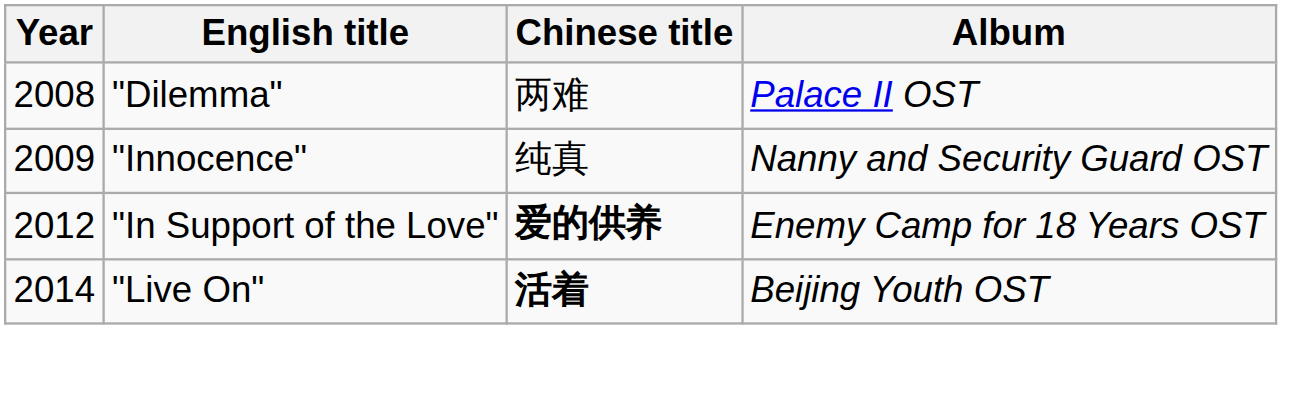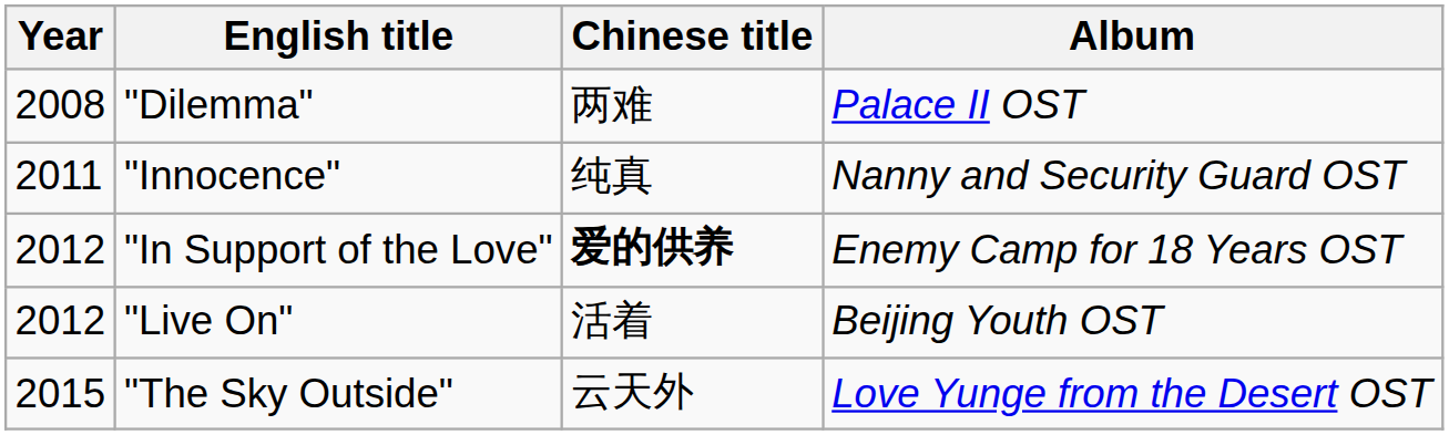"Innocence" | Year: 2009 -> 2011
"Live On" | Year: 2014 -> 2012
"Live On" | Chinese title: bold -> normal
+ row: 2015 | "The Sky Outside" | 云天外 | Love Yunge from the Desert OST
